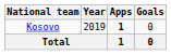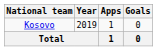Kosovo | Apps: bold -> normal
